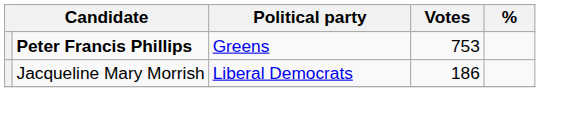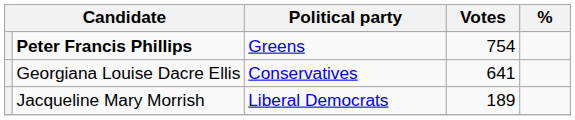Peter Francis Phillips | Votes: 753 -> 754
+ row: Georgiana Louise Dacre Ellis | Conservatives | 641
Jacqueline Mary Morrish | Votes: 186 -> 189
